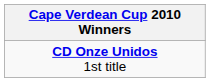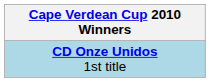row 2 | column 1: no background -> lightblue background
